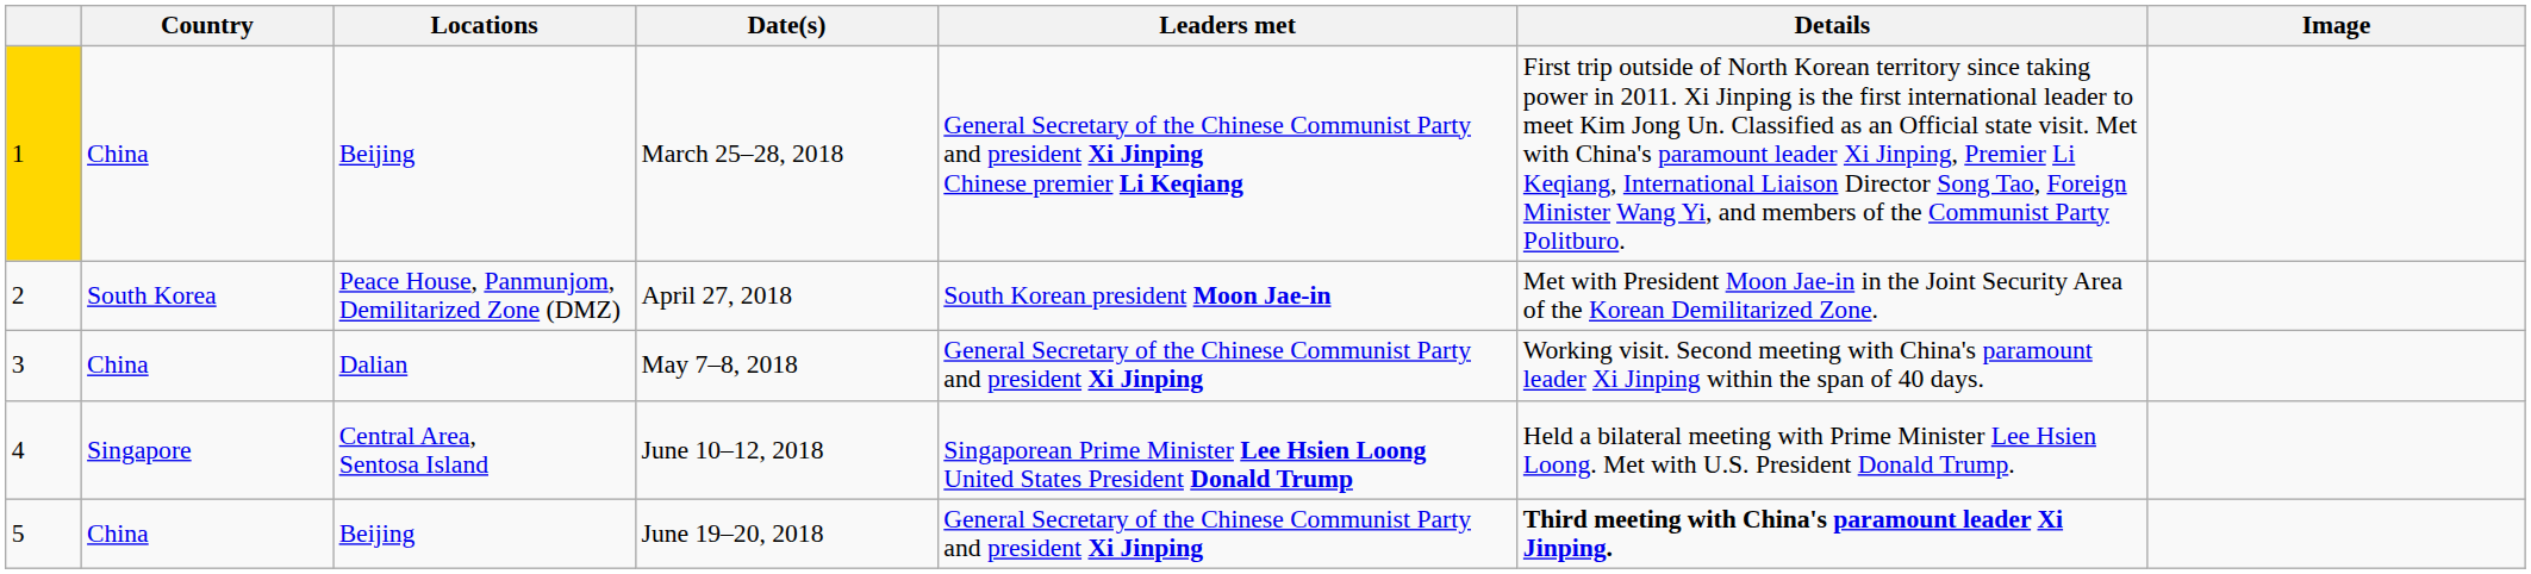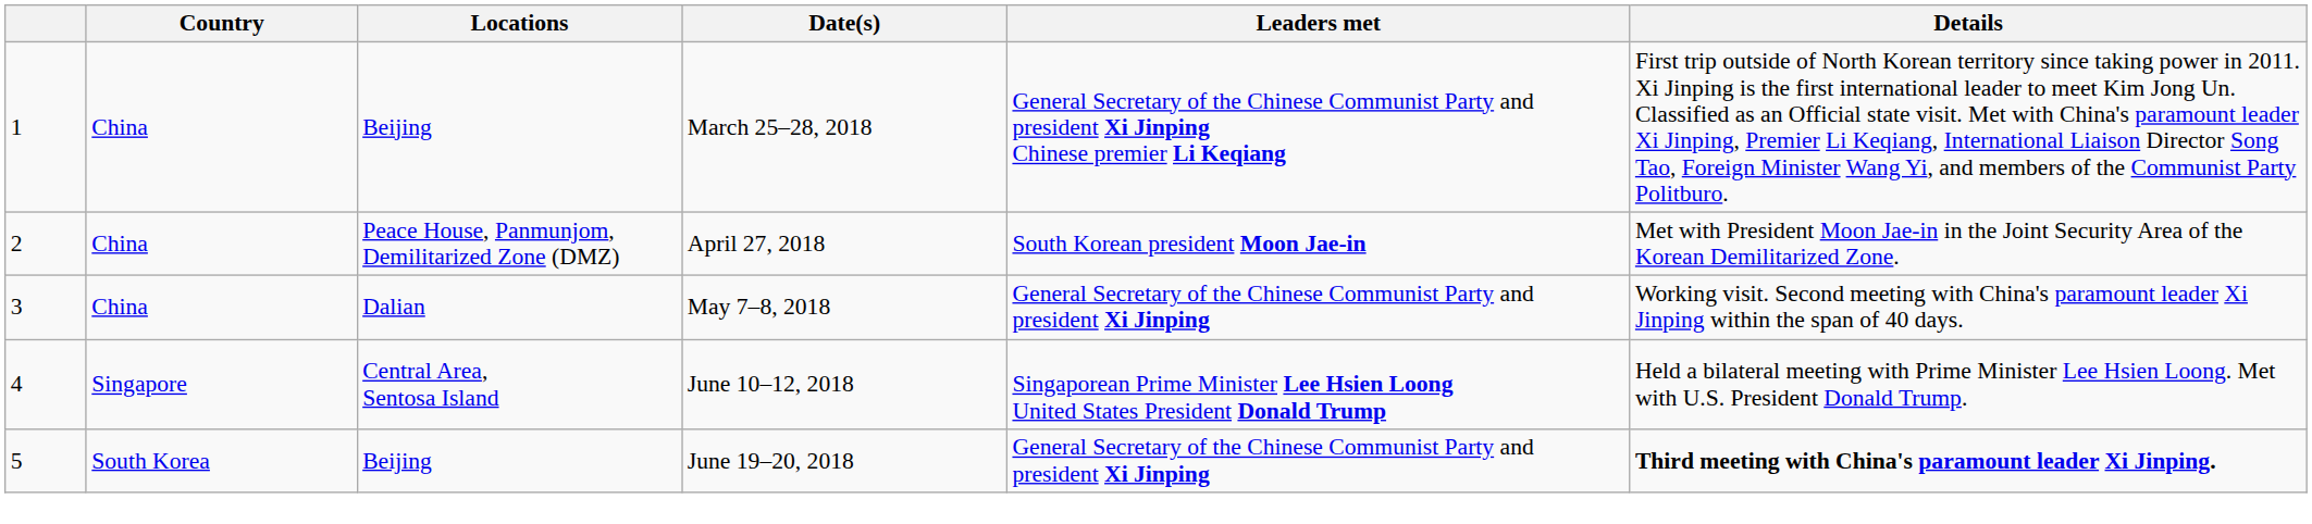- column: Image
March 25–28, 2018 | column 1: gold background -> no background
April 27, 2018 | Country: South Korea -> China
June 19–20, 2018 | Country: China -> South Korea
